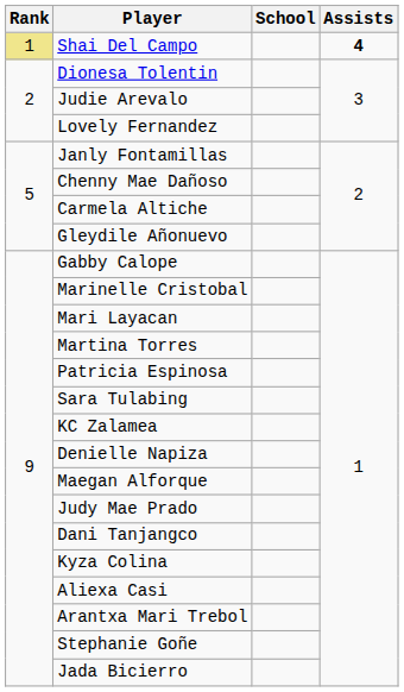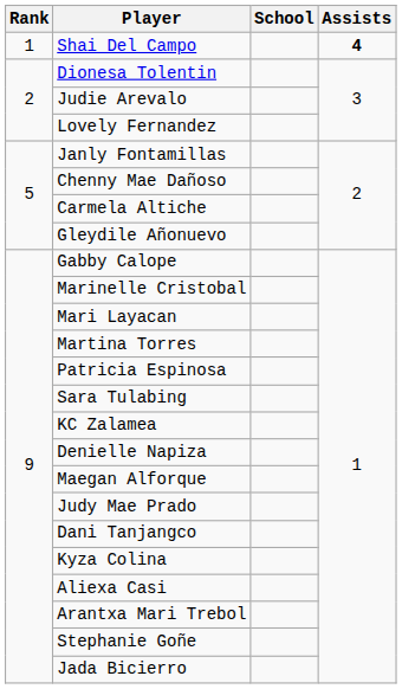Shai Del Campo | Rank: khaki background -> no background
